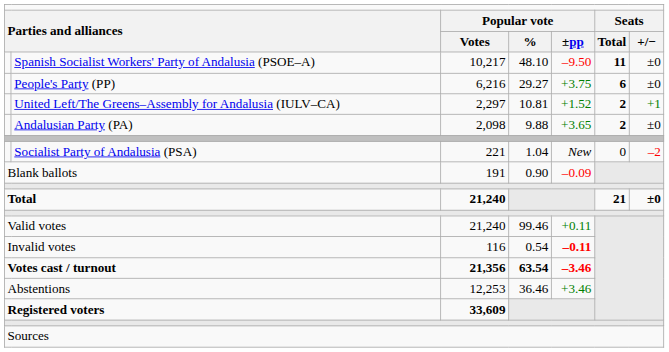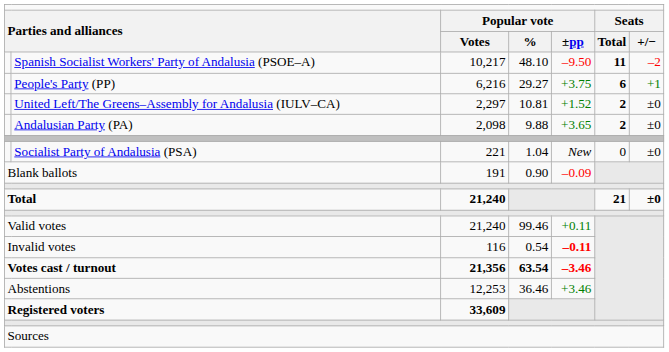Spanish Socialist Workers' Party of Andalusia (PSOE–A) | column 7: ±0 -> –2
People's Party (PP) | column 7: ±0 -> +1
United Left/The Greens–Assembly for Andalusia (IULV–CA) | column 7: +1 -> ±0
Socialist Party of Andalusia (PSA) | column 7: –2 -> ±0
